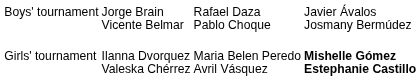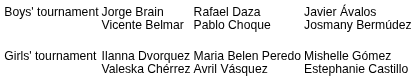Girls' tournament | column 4: bold -> normal
